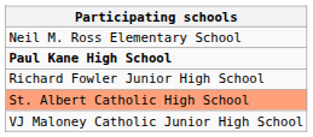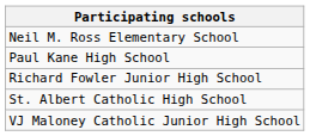row 3 | column 1: bold -> normal
row 5 | column 1: lightsalmon background -> no background
